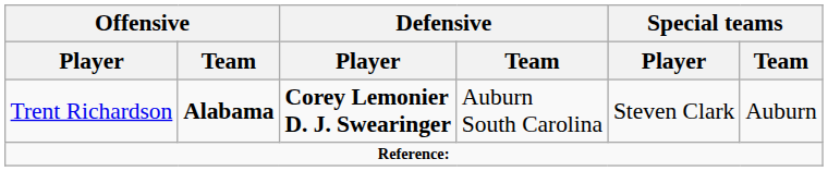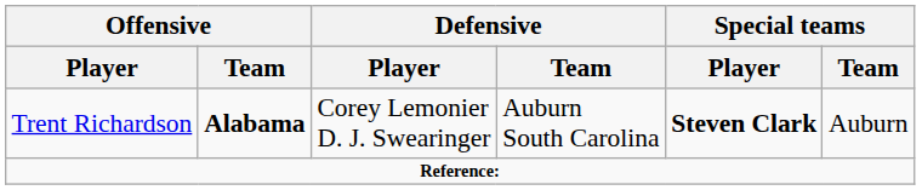Trent Richardson | Defensive / Player: bold -> normal
Trent Richardson | Special teams / Player: normal -> bold
